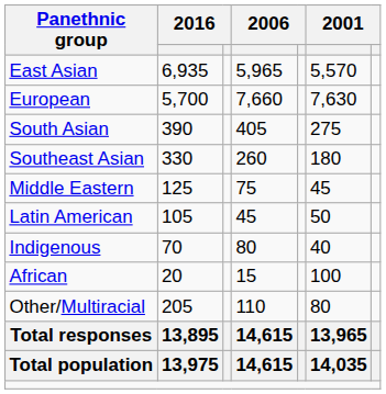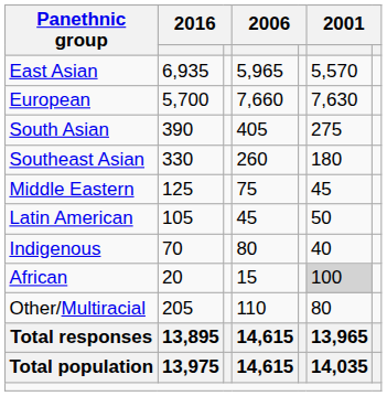African | column 6: no background -> lightgrey background
